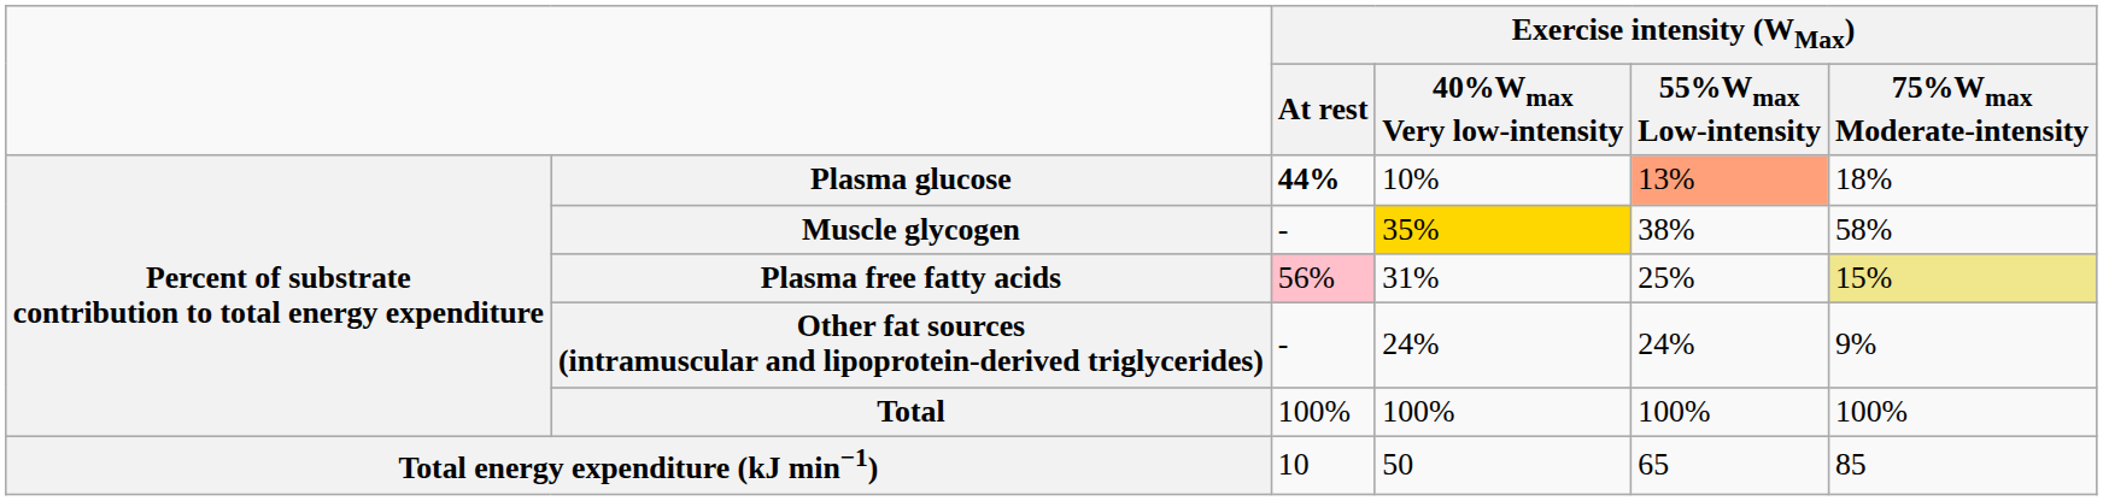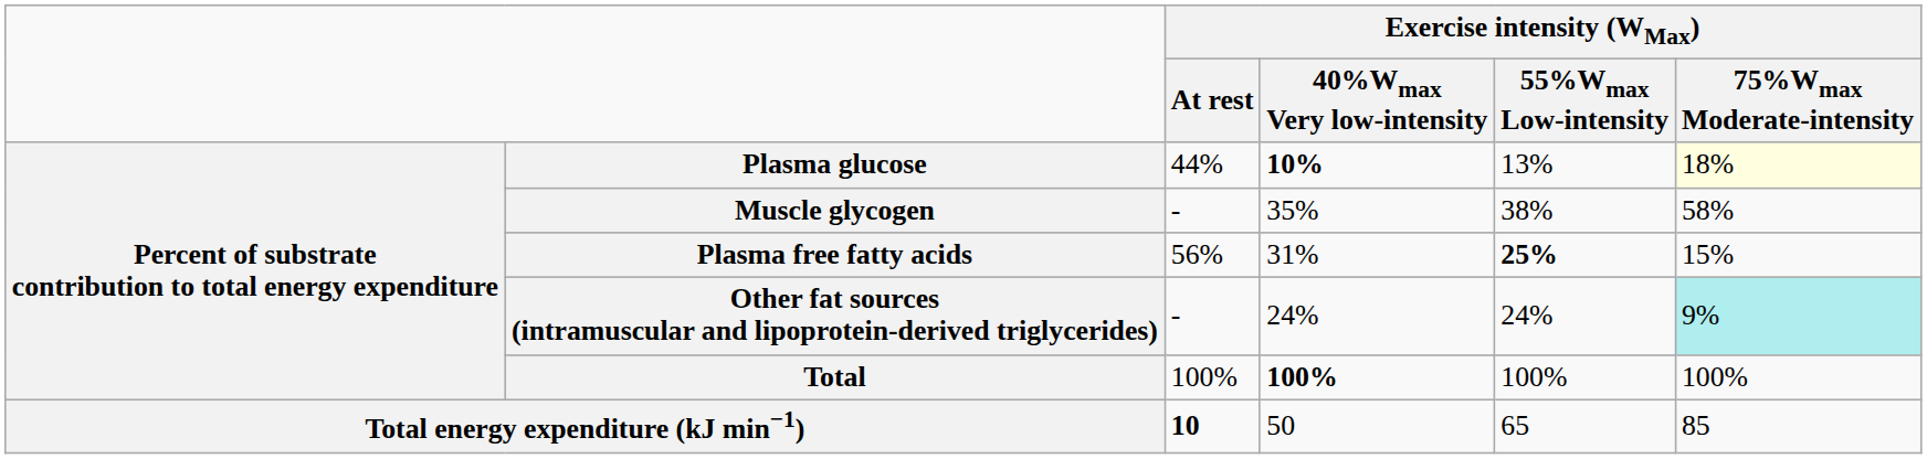row 3 | Exercise intensity (WMax) / At rest: bold -> normal
row 3 | Exercise intensity (WMax) / 40%Wmax Very low-intensity: normal -> bold
row 3 | Exercise intensity (WMax) / 55%Wmax Low-intensity: lightsalmon background -> no background
row 3 | Exercise intensity (WMax) / 75%Wmax Moderate-intensity: no background -> lightyellow background
row 4 | Exercise intensity (WMax) / 40%Wmax Very low-intensity: gold background -> no background
row 5 | Exercise intensity (WMax) / At rest: pink background -> no background
row 5 | Exercise intensity (WMax) / 55%Wmax Low-intensity: normal -> bold
row 5 | Exercise intensity (WMax) / 75%Wmax Moderate-intensity: khaki background -> no background
row 6 | Exercise intensity (WMax) / 75%Wmax Moderate-intensity: no background -> paleturquoise background
row 7 | Exercise intensity (WMax) / 40%Wmax Very low-intensity: normal -> bold
row 8 | Exercise intensity (WMax) / At rest: normal -> bold
